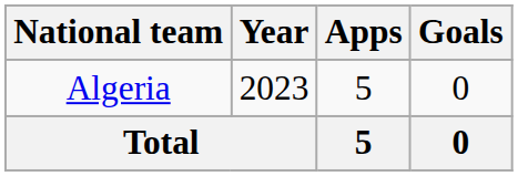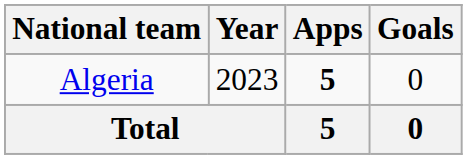Algeria | Apps: normal -> bold
